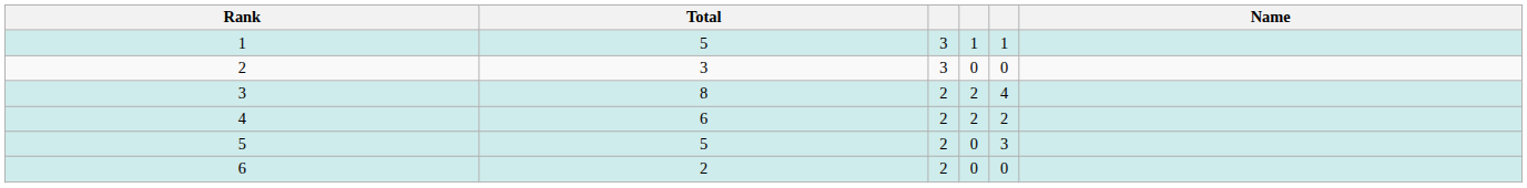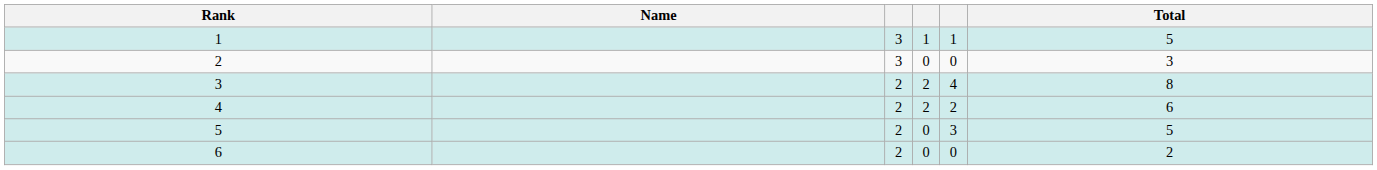columns swapped: Name <-> Total
